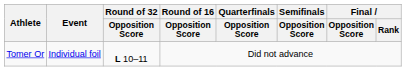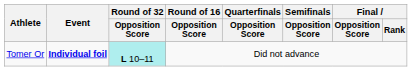Tomer Or | Event: normal -> bold
Tomer Or | Round of 32 / Opposition Score: no background -> paleturquoise background
